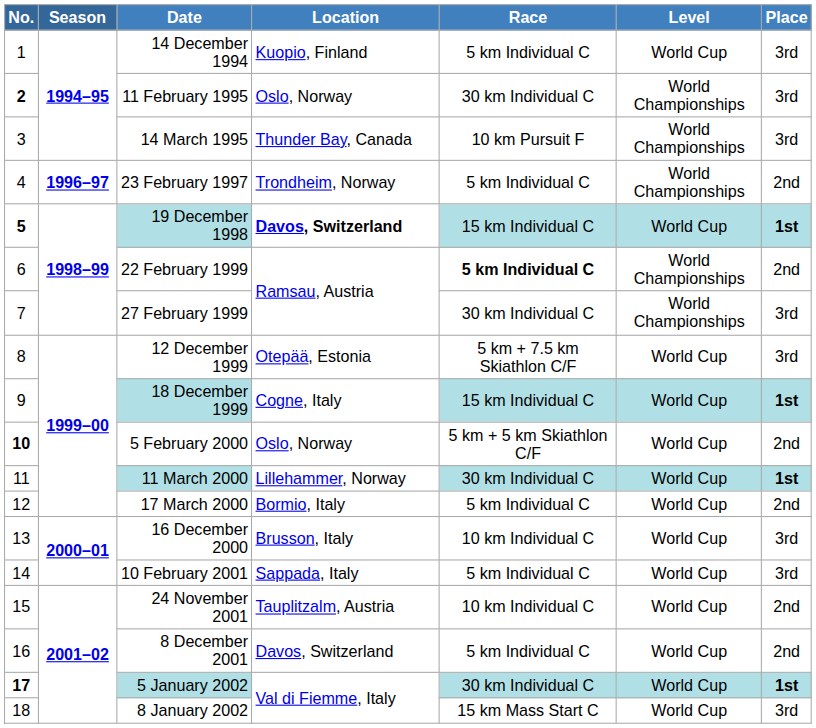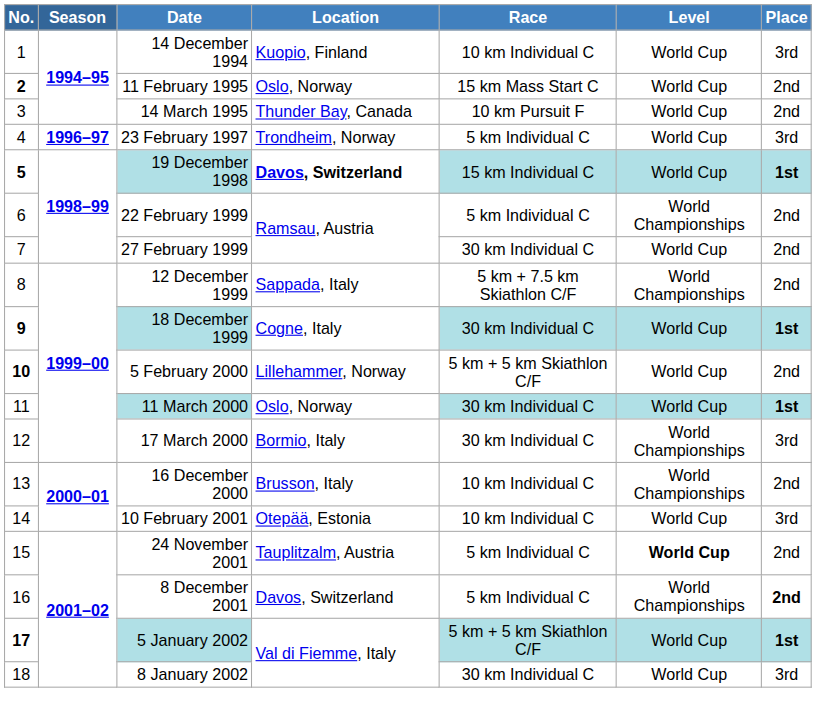14 December 1994 | Race: 5 km Individual C -> 10 km Individual C
11 February 1995 | Race: 30 km Individual C -> 15 km Mass Start C
11 February 1995 | Level: World Championships -> World Cup
11 February 1995 | Place: 3rd -> 2nd
14 March 1995 | Level: World Championships -> World Cup
14 March 1995 | Place: 3rd -> 2nd
23 February 1997 | Level: World Championships -> World Cup
23 February 1997 | Place: 2nd -> 3rd
22 February 1999 | Race: bold -> normal
27 February 1999 | Level: World Championships -> World Cup
27 February 1999 | Place: 3rd -> 2nd
12 December 1999 | Location: Otepää, Estonia -> Sappada, Italy
12 December 1999 | Level: World Cup -> World Championships
12 December 1999 | Place: 3rd -> 2nd
18 December 1999 | No.: normal -> bold
18 December 1999 | Race: 15 km Individual C -> 30 km Individual C
5 February 2000 | Location: Oslo, Norway -> Lillehammer, Norway
11 March 2000 | Location: Lillehammer, Norway -> Oslo, Norway
17 March 2000 | Race: 5 km Individual C -> 30 km Individual C
17 March 2000 | Level: World Cup -> World Championships
17 March 2000 | Place: 2nd -> 3rd
16 December 2000 | Level: World Cup -> World Championships
16 December 2000 | Place: 3rd -> 2nd
10 February 2001 | Location: Sappada, Italy -> Otepää, Estonia
10 February 2001 | Race: 5 km Individual C -> 10 km Individual C
24 November 2001 | Race: 10 km Individual C -> 5 km Individual C
24 November 2001 | Level: normal -> bold
8 December 2001 | Level: World Cup -> World Championships
8 December 2001 | Place: normal -> bold
5 January 2002 | Race: 30 km Individual C -> 5 km + 5 km Skiathlon C/F
8 January 2002 | Race: 15 km Mass Start C -> 30 km Individual C
